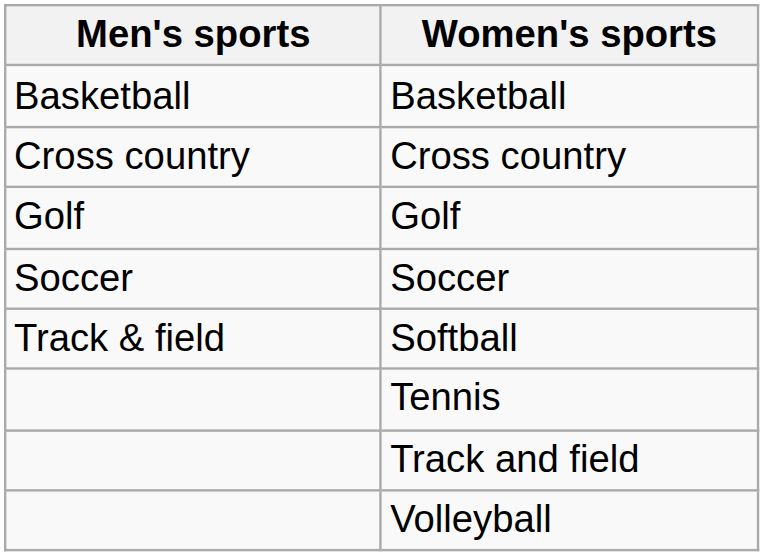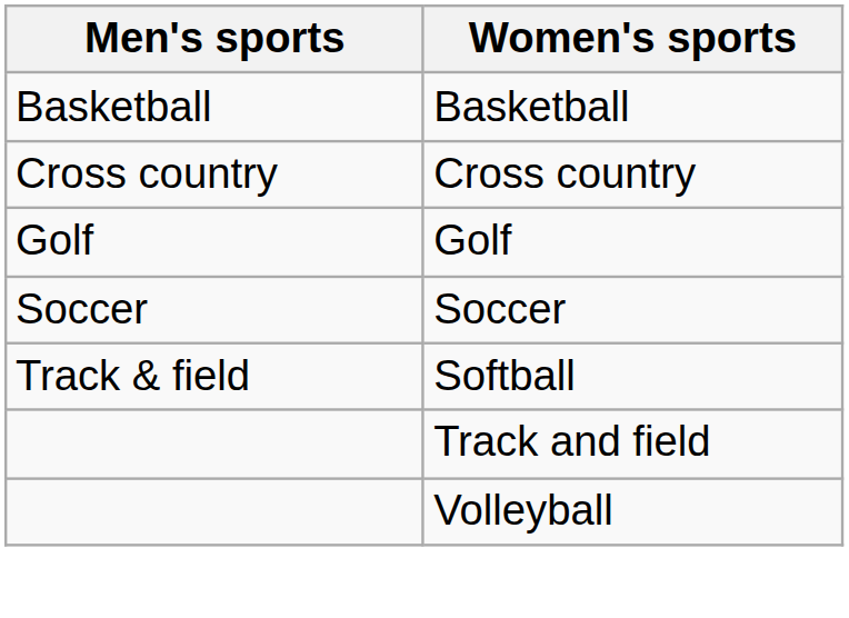- row: Tennis
